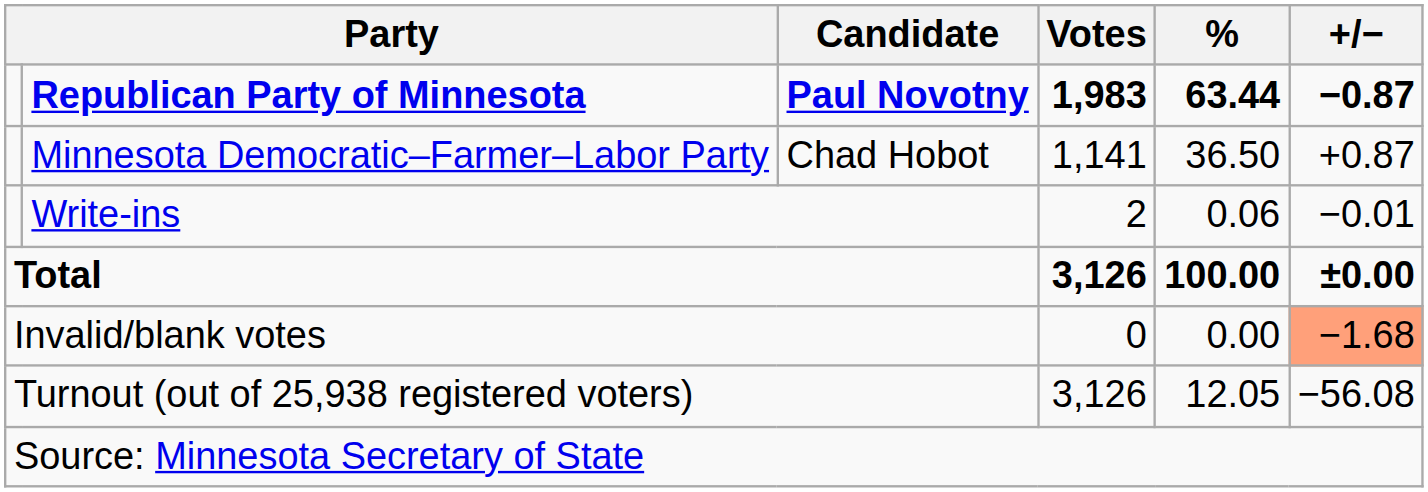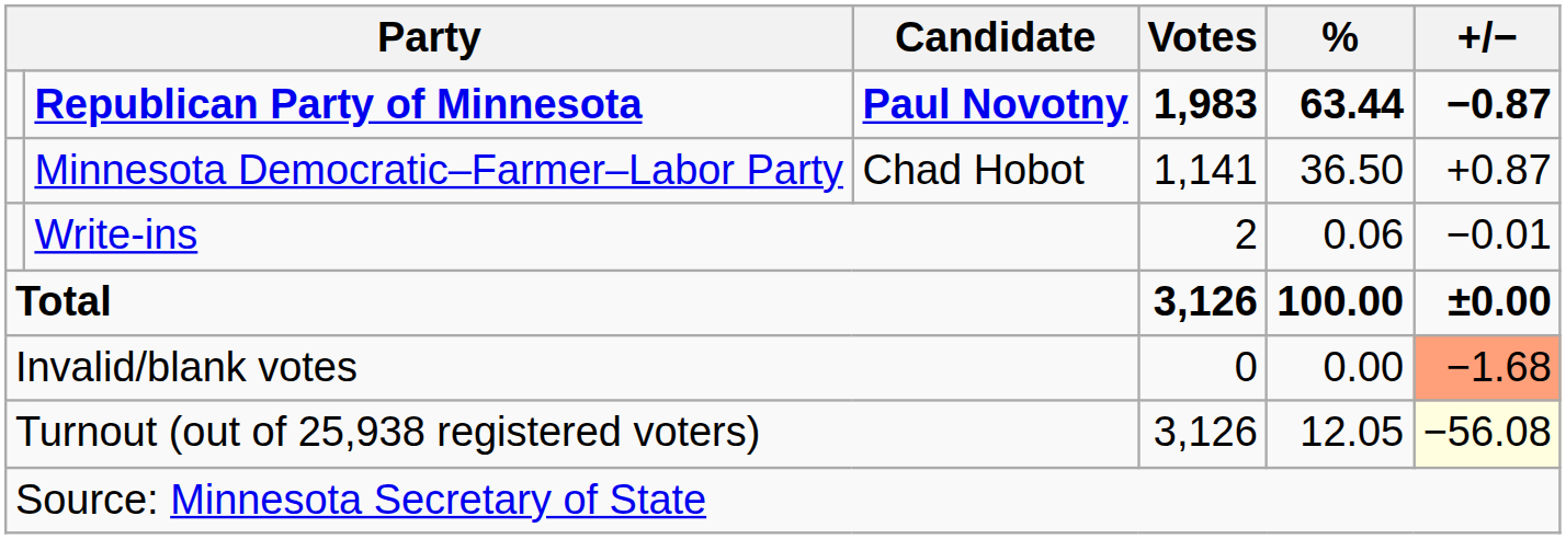Turnout (out of 25,938 registered voters) | +/−: no background -> lightyellow background
